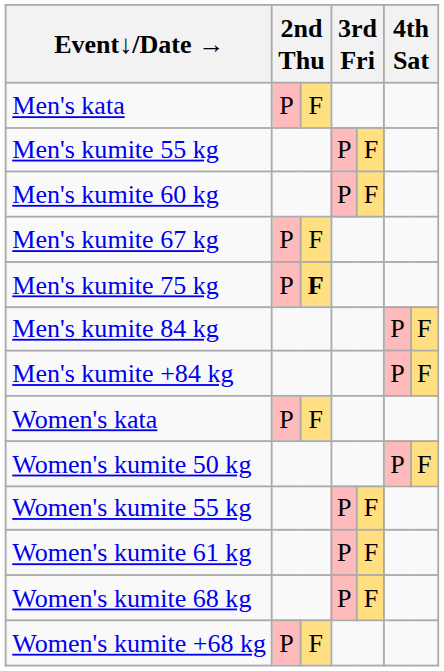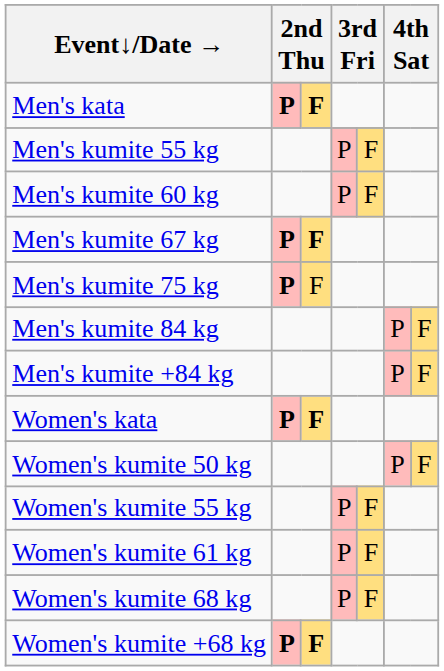Men's kata | column 2: normal -> bold
Men's kata | column 3: normal -> bold
Men's kumite 67 kg | column 2: normal -> bold
Men's kumite 67 kg | column 3: normal -> bold
Men's kumite 75 kg | column 2: normal -> bold
Men's kumite 75 kg | column 3: bold -> normal
Women's kata | column 2: normal -> bold
Women's kata | column 3: normal -> bold
Women's kumite +68 kg | column 2: normal -> bold
Women's kumite +68 kg | column 3: normal -> bold
